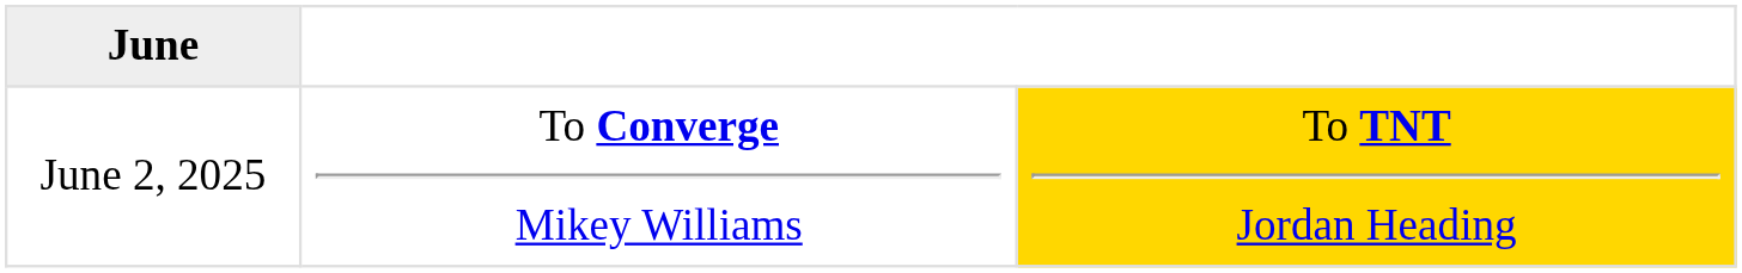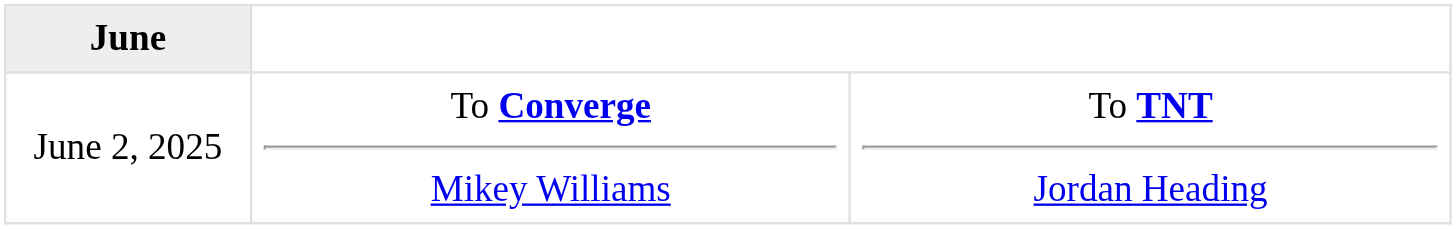June 2, 2025 | column 3: gold background -> no background
